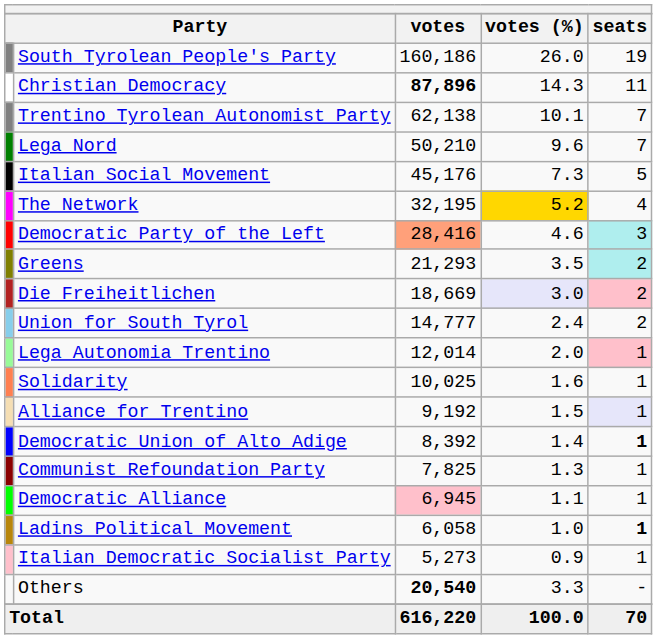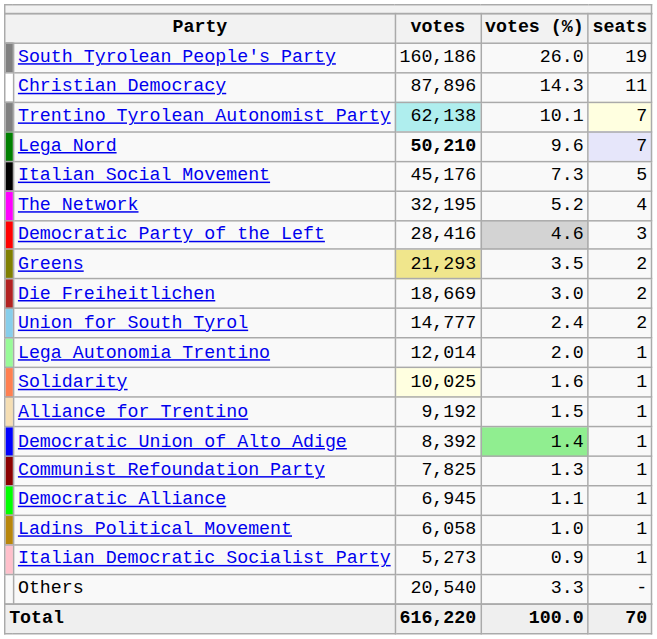Christian Democracy | votes: bold -> normal
Trentino Tyrolean Autonomist Party | votes: no background -> paleturquoise background
Trentino Tyrolean Autonomist Party | seats: no background -> lightyellow background
Lega Nord | votes: normal -> bold
Lega Nord | seats: no background -> lavender background
The Network | votes (%): gold background -> no background
Democratic Party of the Left | votes: lightsalmon background -> no background
Democratic Party of the Left | votes (%): no background -> lightgrey background
Democratic Party of the Left | seats: paleturquoise background -> no background
Greens | votes: no background -> khaki background
Greens | seats: paleturquoise background -> no background
Die Freiheitlichen | votes (%): lavender background -> no background
Die Freiheitlichen | seats: pink background -> no background
Lega Autonomia Trentino | seats: pink background -> no background
Solidarity | votes: no background -> lightyellow background
Alliance for Trentino | seats: lavender background -> no background
Democratic Union of Alto Adige | votes (%): no background -> lightgreen background
Democratic Union of Alto Adige | seats: bold -> normal
Democratic Alliance | votes: pink background -> no background
Ladins Political Movement | seats: bold -> normal
Others | votes: bold -> normal
